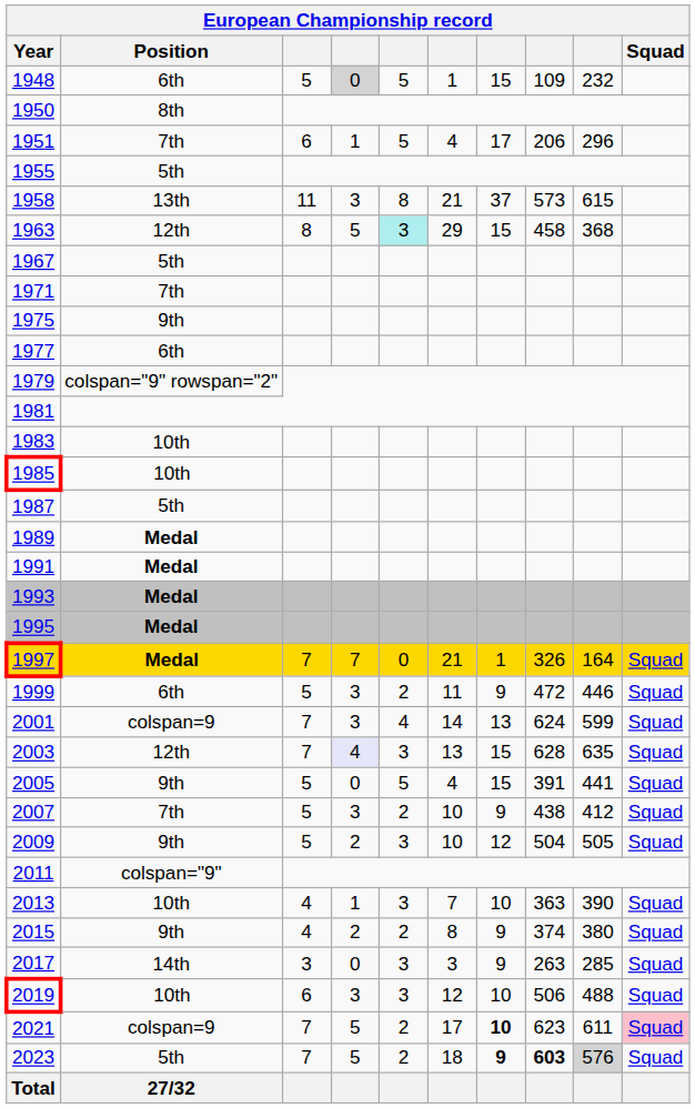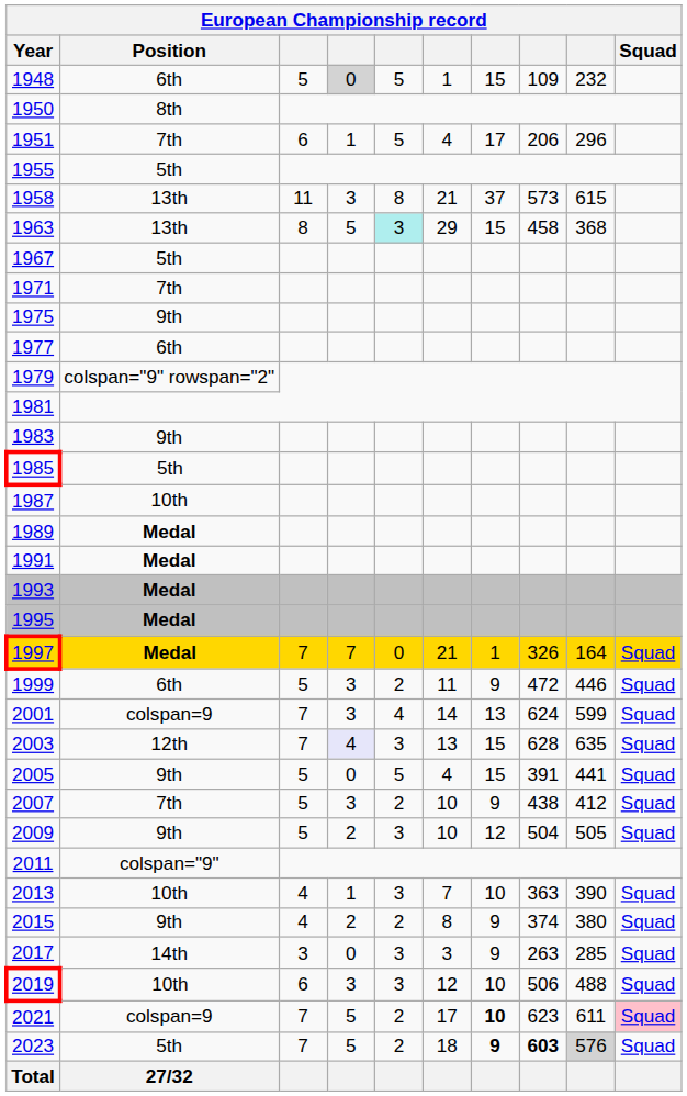1963 | Position: 12th -> 13th
1983 | Position: 10th -> 9th
1985 | Position: 10th -> 5th
1987 | Position: 5th -> 10th
